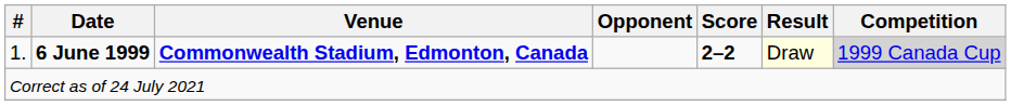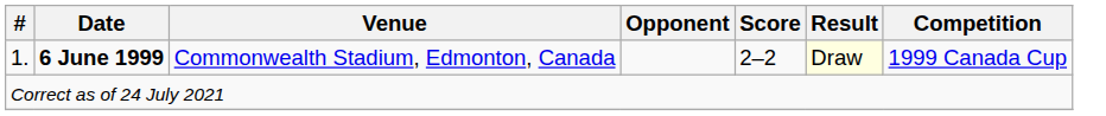1. | Venue: bold -> normal
1. | Score: bold -> normal
1. | Competition: lightgrey background -> no background
